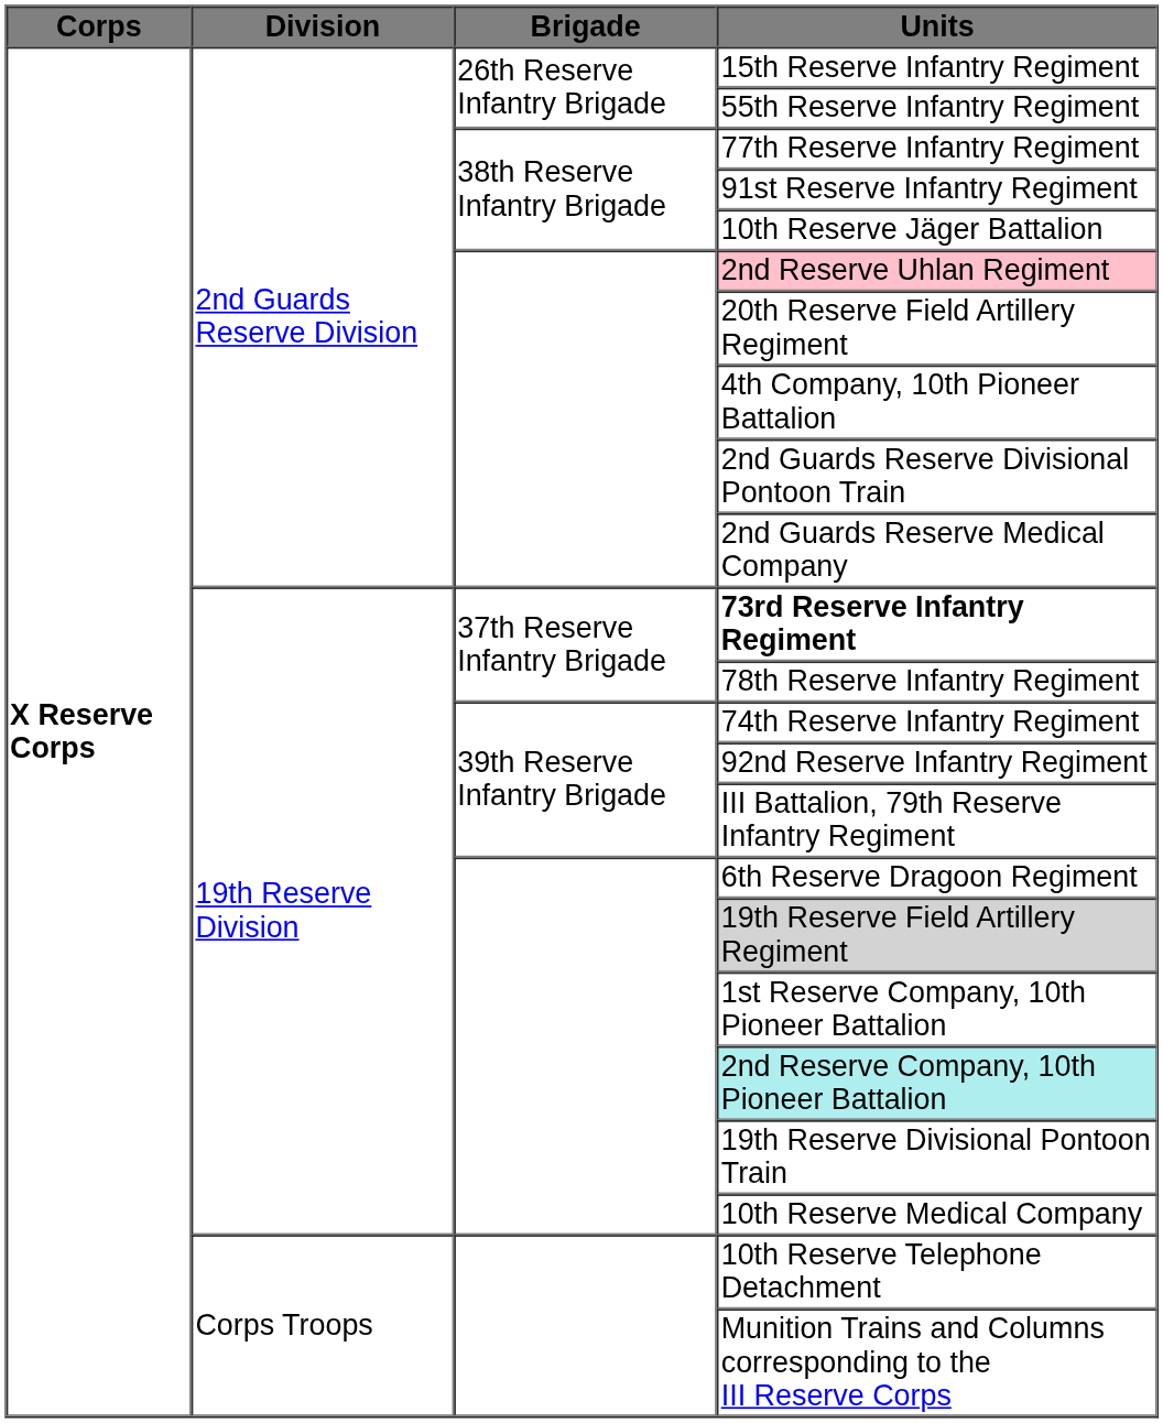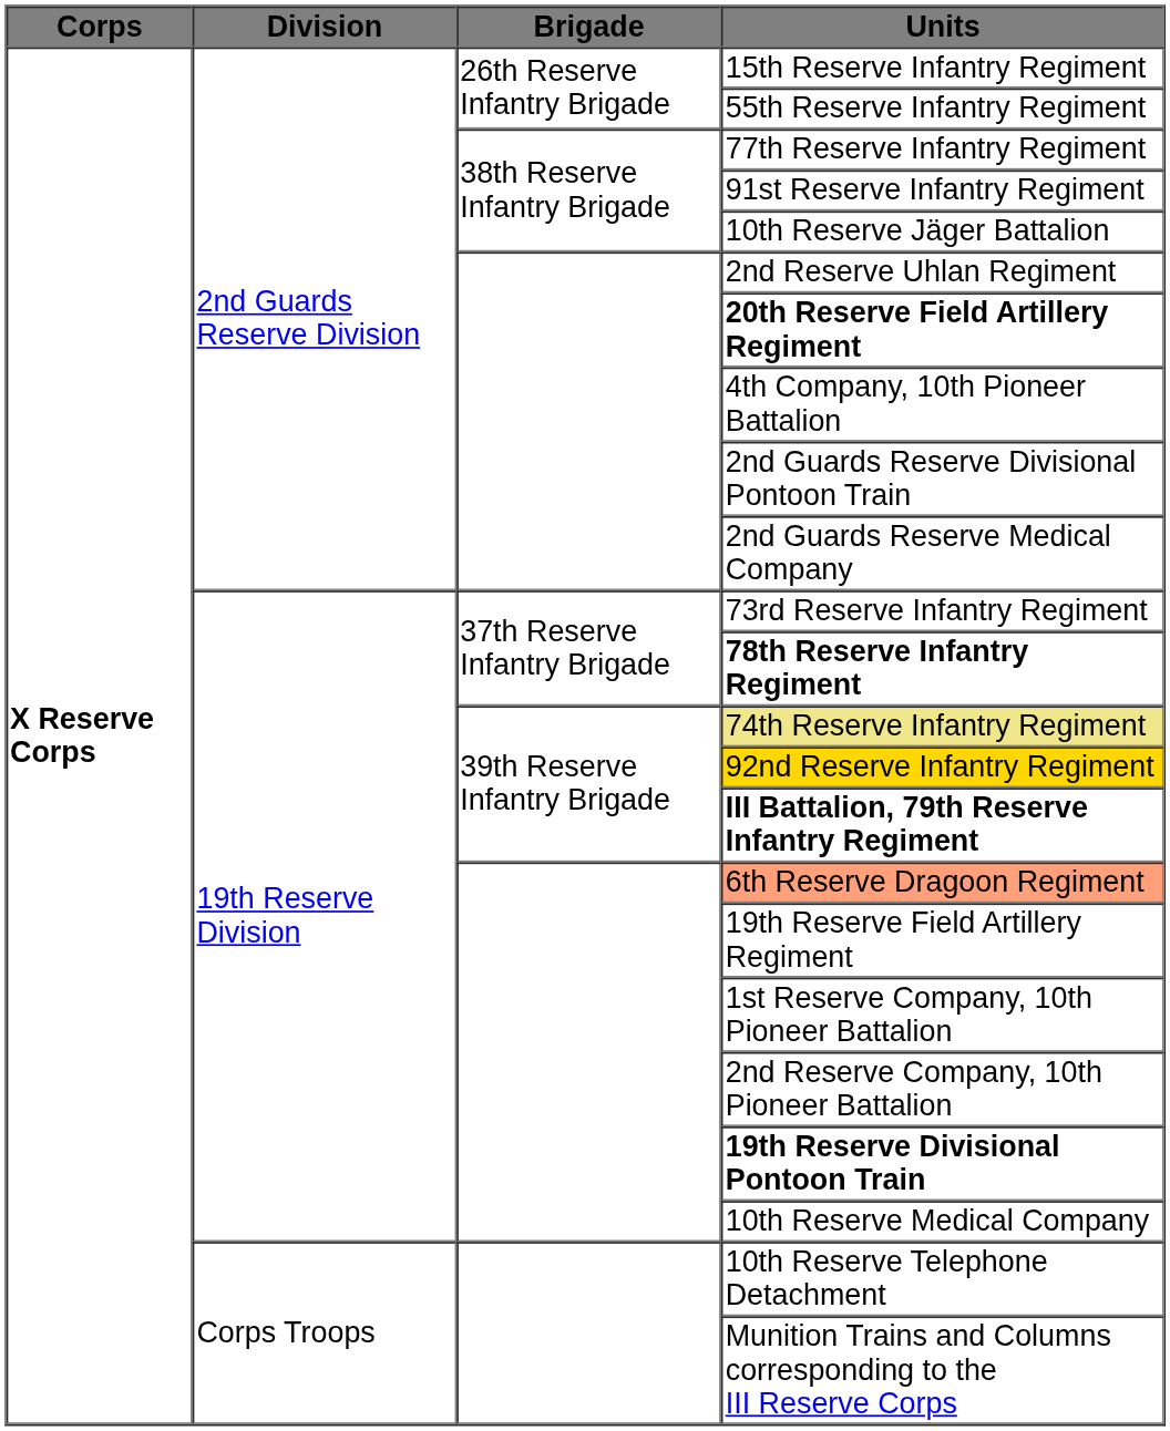2nd Reserve Uhlan Regiment | Units: pink background -> no background
20th Reserve Field Artillery Regiment | Units: normal -> bold
73rd Reserve Infantry Regiment | Units: bold -> normal
78th Reserve Infantry Regiment | Units: normal -> bold
74th Reserve Infantry Regiment | Units: no background -> khaki background
92nd Reserve Infantry Regiment | Units: no background -> gold background
III Battalion, 79th Reserve Infantry Regiment | Units: normal -> bold
6th Reserve Dragoon Regiment | Units: no background -> lightsalmon background
19th Reserve Field Artillery Regiment | Units: lightgrey background -> no background
2nd Reserve Company, 10th Pioneer Battalion | Units: paleturquoise background -> no background
19th Reserve Divisional Pontoon Train | Units: normal -> bold
